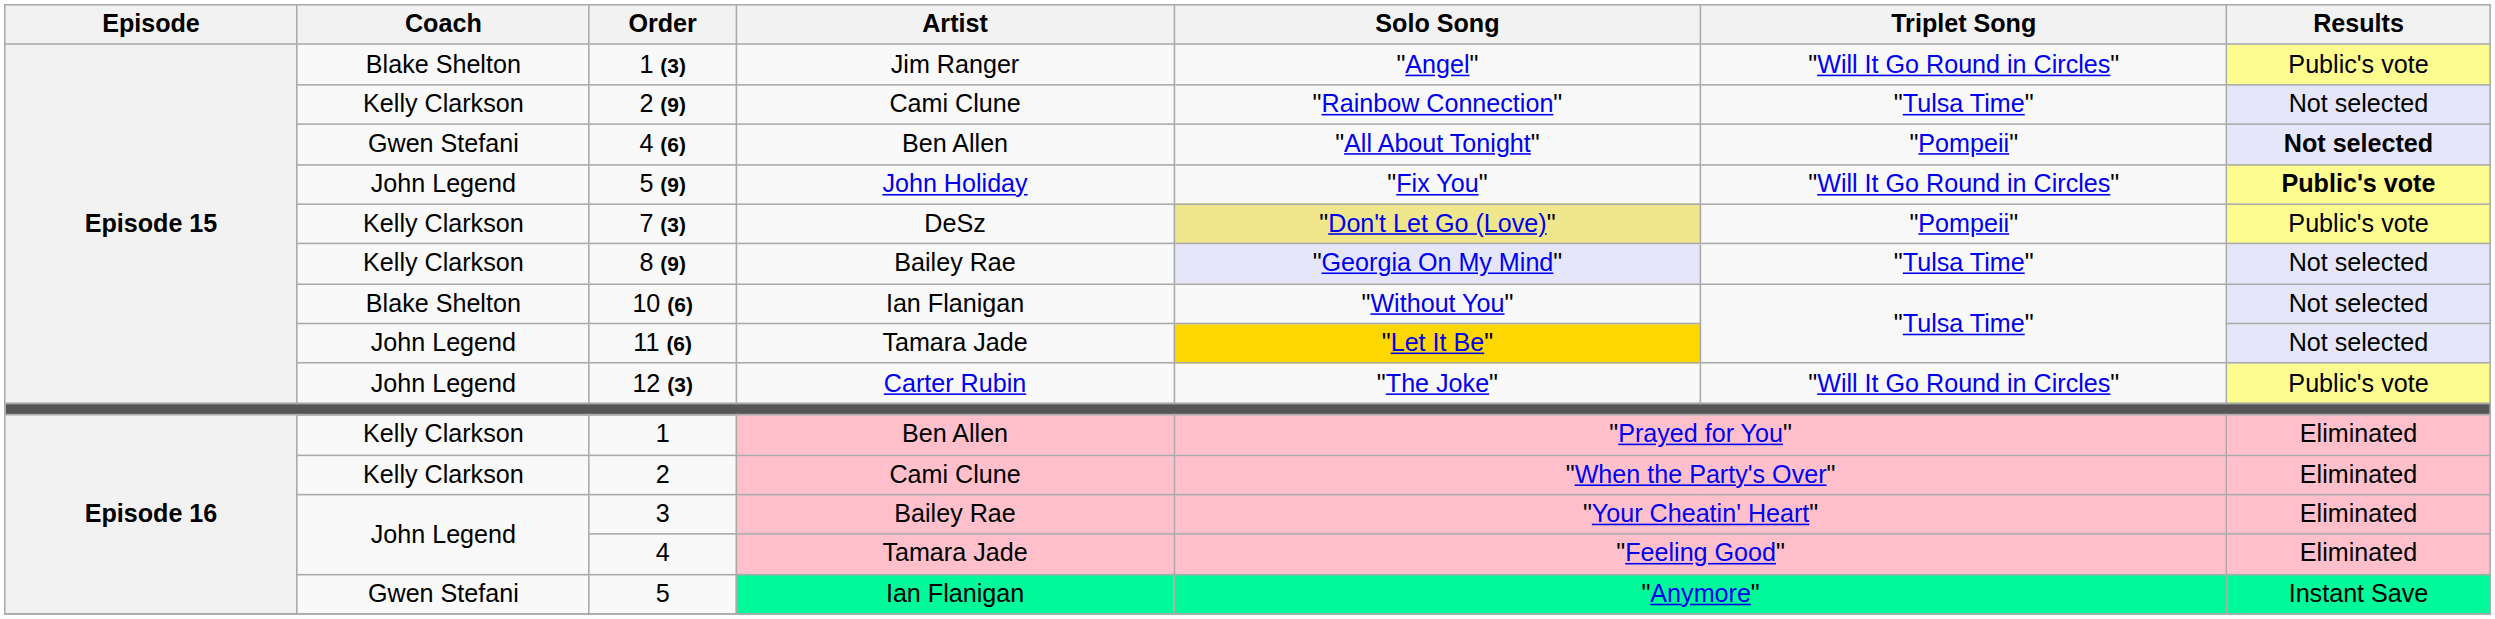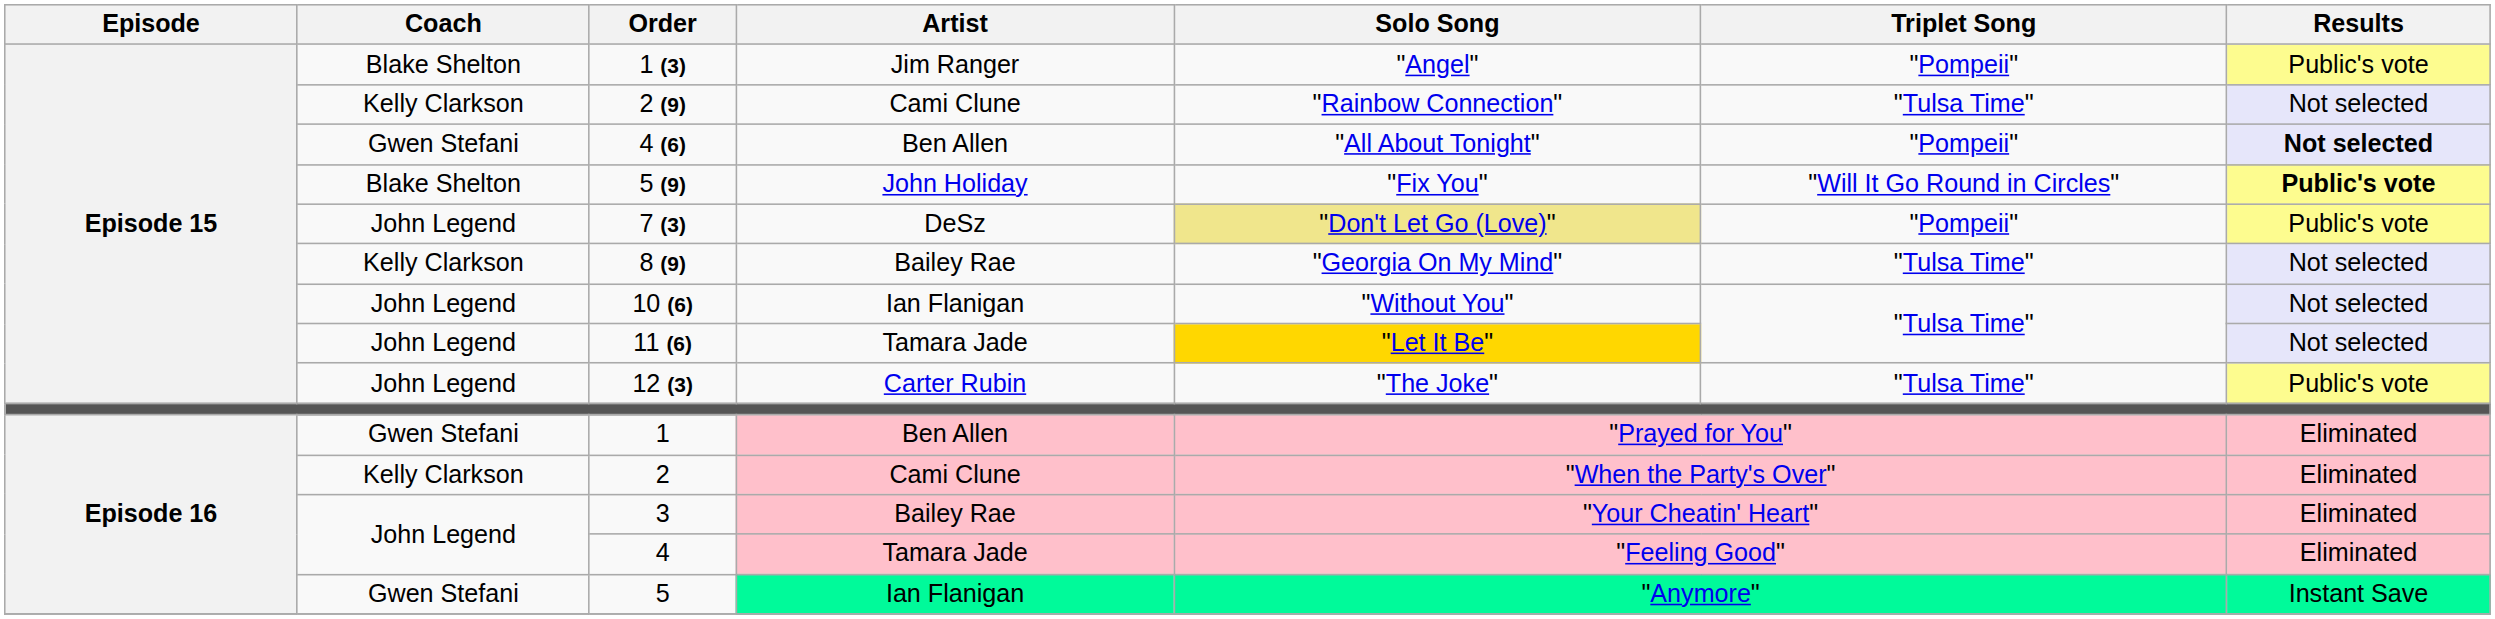1 (3) | Triplet Song: "Will It Go Round in Circles" -> "Pompeii"
5 (9) | Coach: John Legend -> Blake Shelton
7 (3) | Coach: Kelly Clarkson -> John Legend
8 (9) | Solo Song: lavender background -> no background
10 (6) | Coach: Blake Shelton -> John Legend
12 (3) | Triplet Song: "Will It Go Round in Circles" -> "Tulsa Time"
1 | Coach: Kelly Clarkson -> Gwen Stefani
